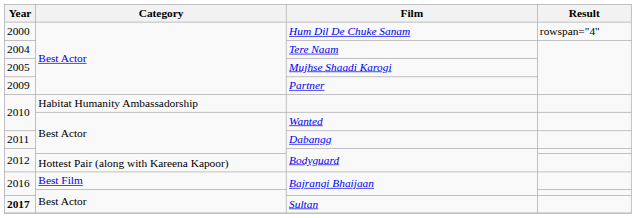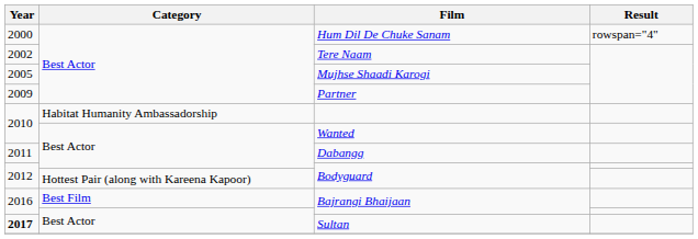Tere Naam | Year: 2004 -> 2002
